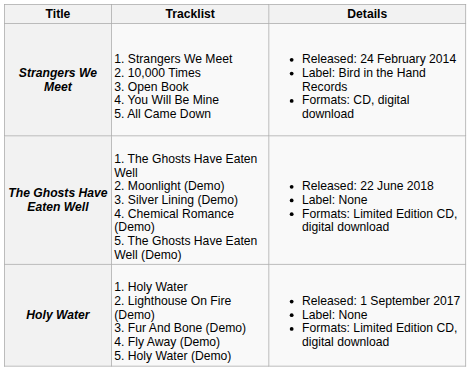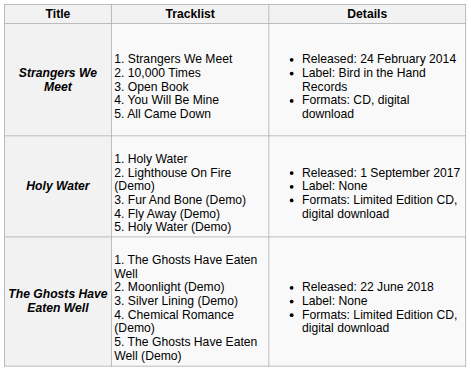rows swapped: Holy Water <-> The Ghosts Have Eaten Well
